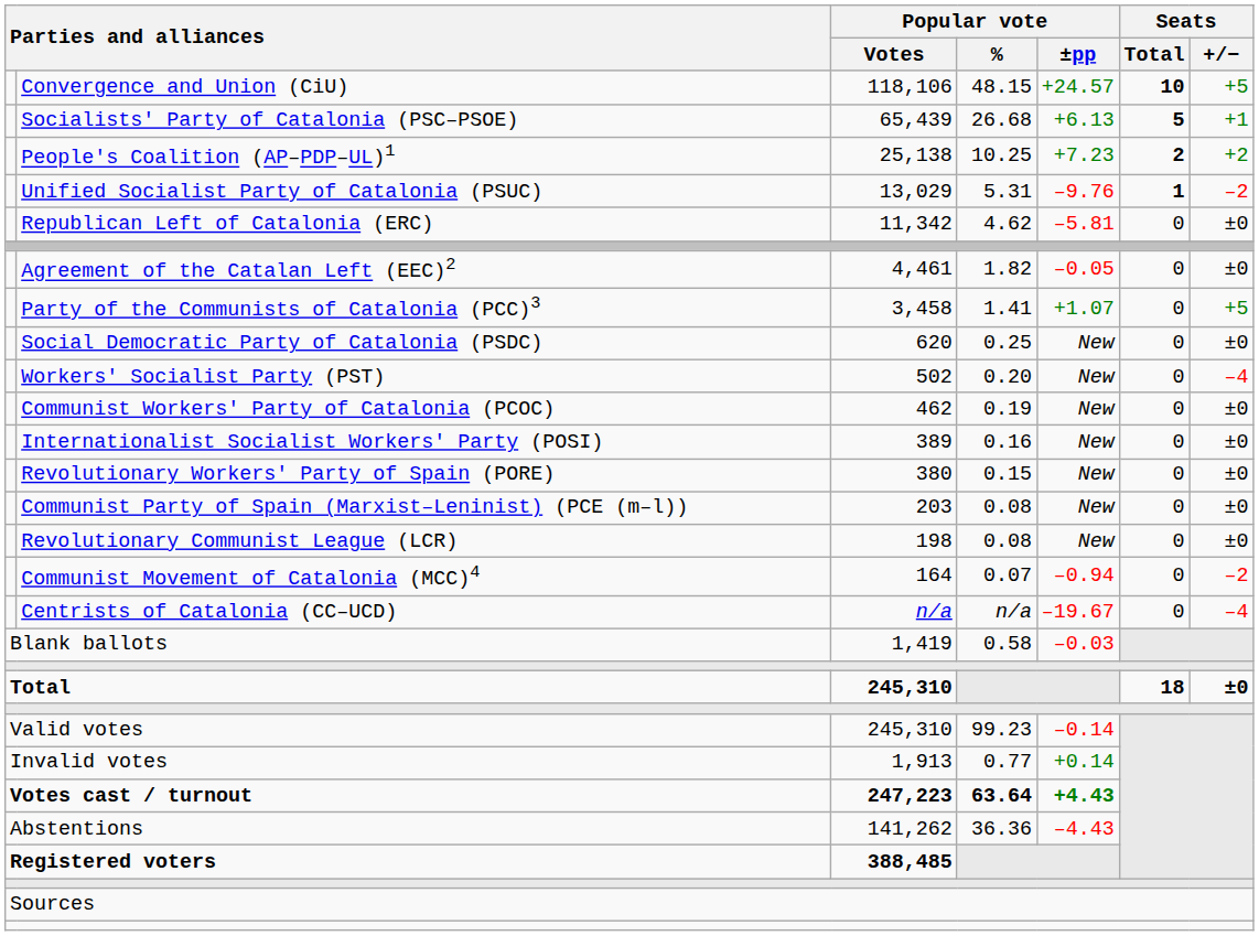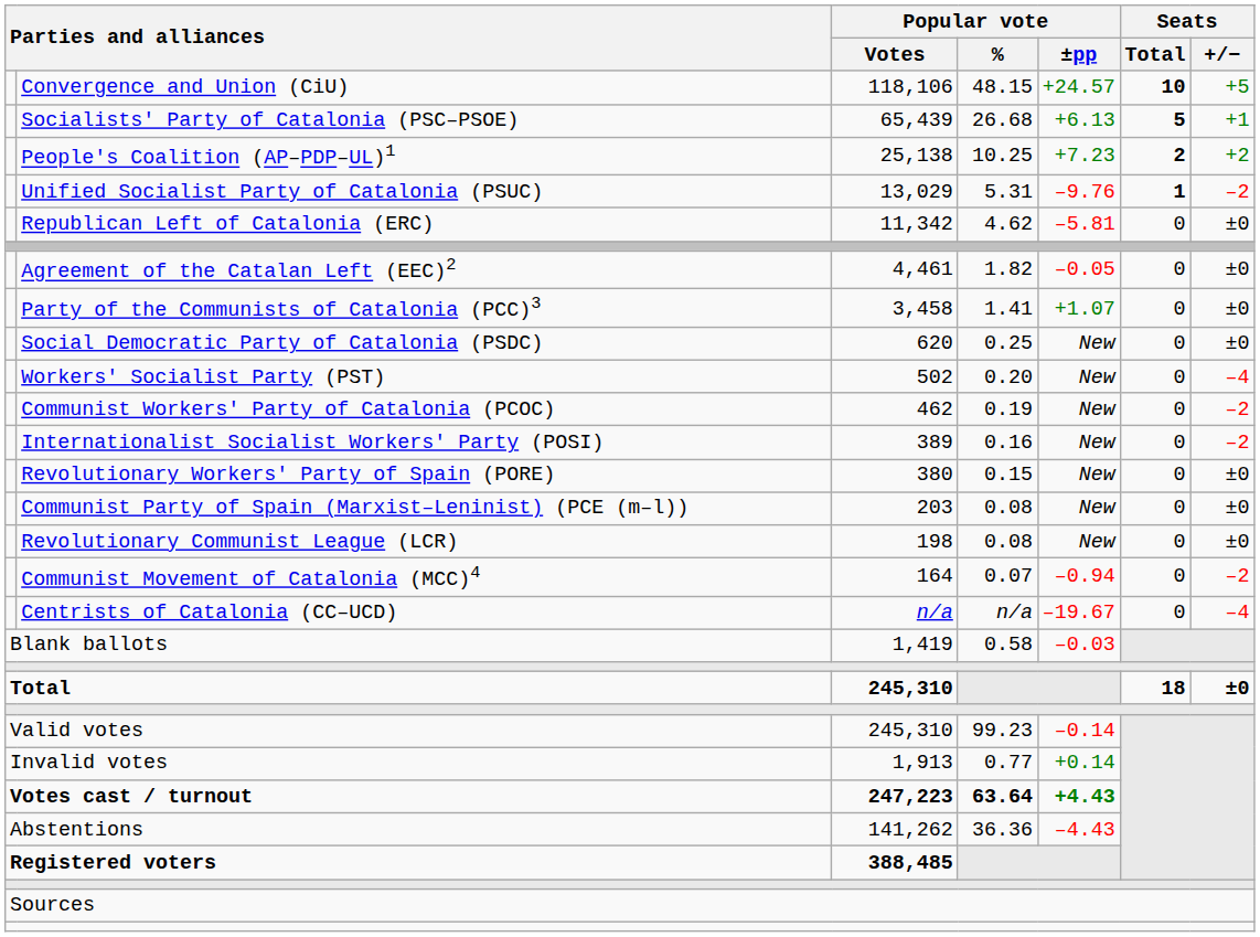Party of the Communists of Catalonia (PCC)3 | Seats / +/−: +5 -> ±0
Communist Workers' Party of Catalonia (PCOC) | Seats / +/−: ±0 -> –2
Internationalist Socialist Workers' Party (POSI) | Seats / +/−: ±0 -> –2
